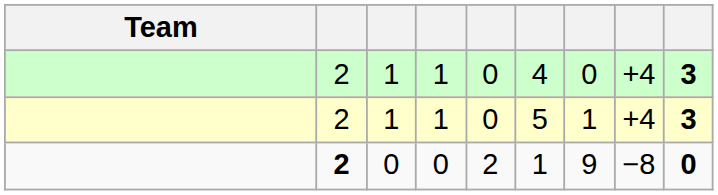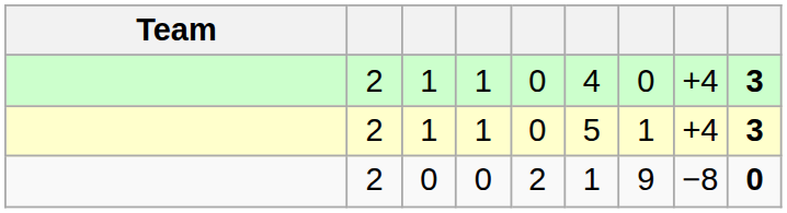row 4 | column 2: bold -> normal
